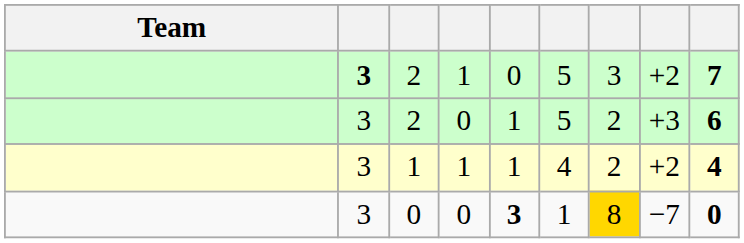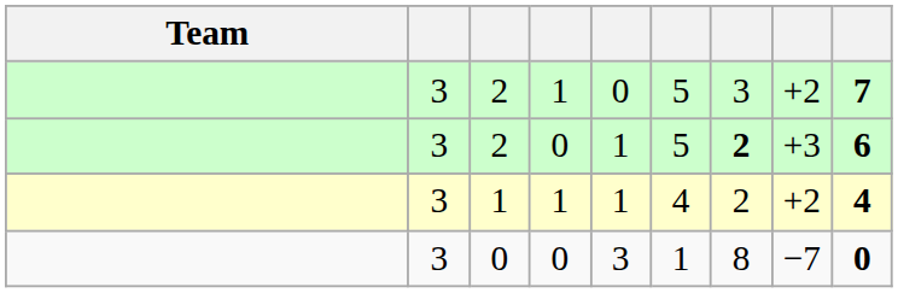row 2 | column 2: bold -> normal
row 3 | column 7: normal -> bold
row 5 | column 5: bold -> normal
row 5 | column 7: gold background -> no background
